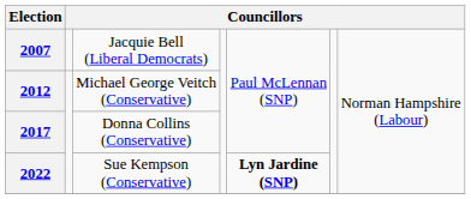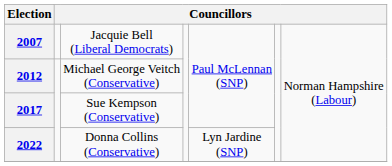2017 | column 3: Donna Collins (Conservative) -> Sue Kempson (Conservative)
2022 | column 3: Sue Kempson (Conservative) -> Donna Collins (Conservative)
2022 | column 5: bold -> normal
